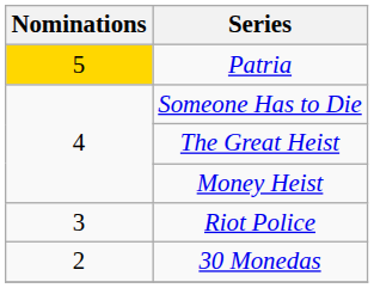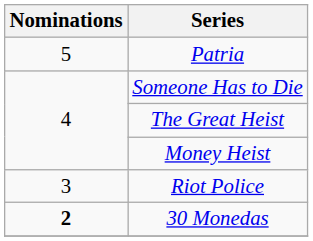Patria | Nominations: gold background -> no background
30 Monedas | Nominations: normal -> bold
